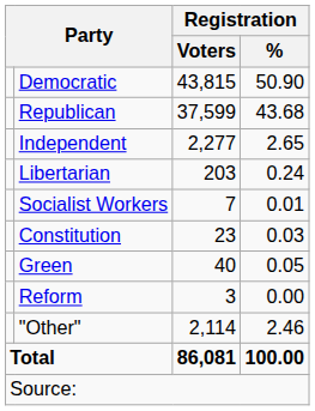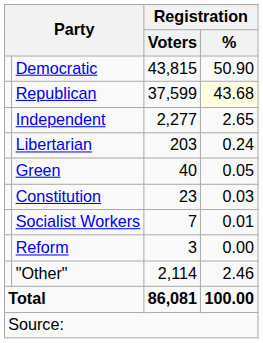Republican | Registration / %: no background -> lightyellow background
rows swapped: Green <-> Socialist Workers
